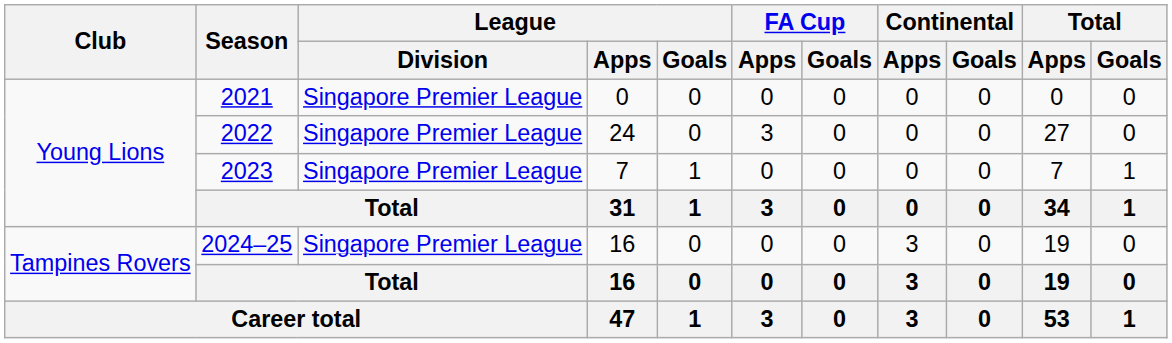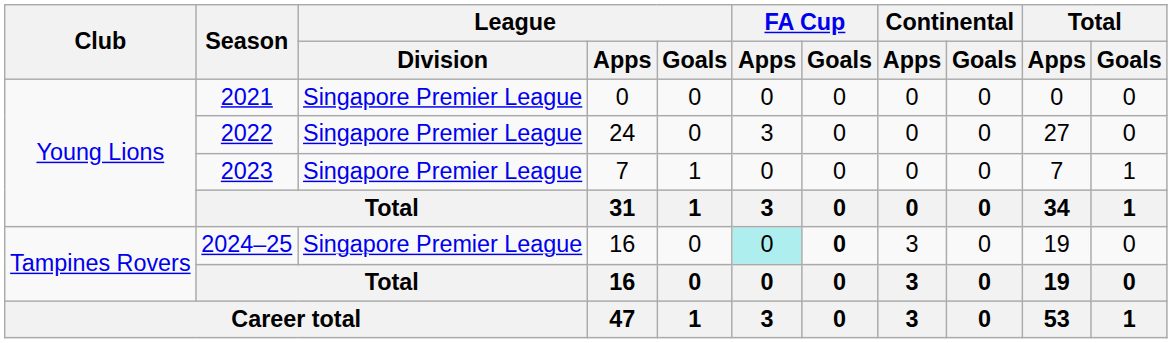2024–25 | FA Cup / Apps: no background -> paleturquoise background
2024–25 | FA Cup / Goals: normal -> bold
